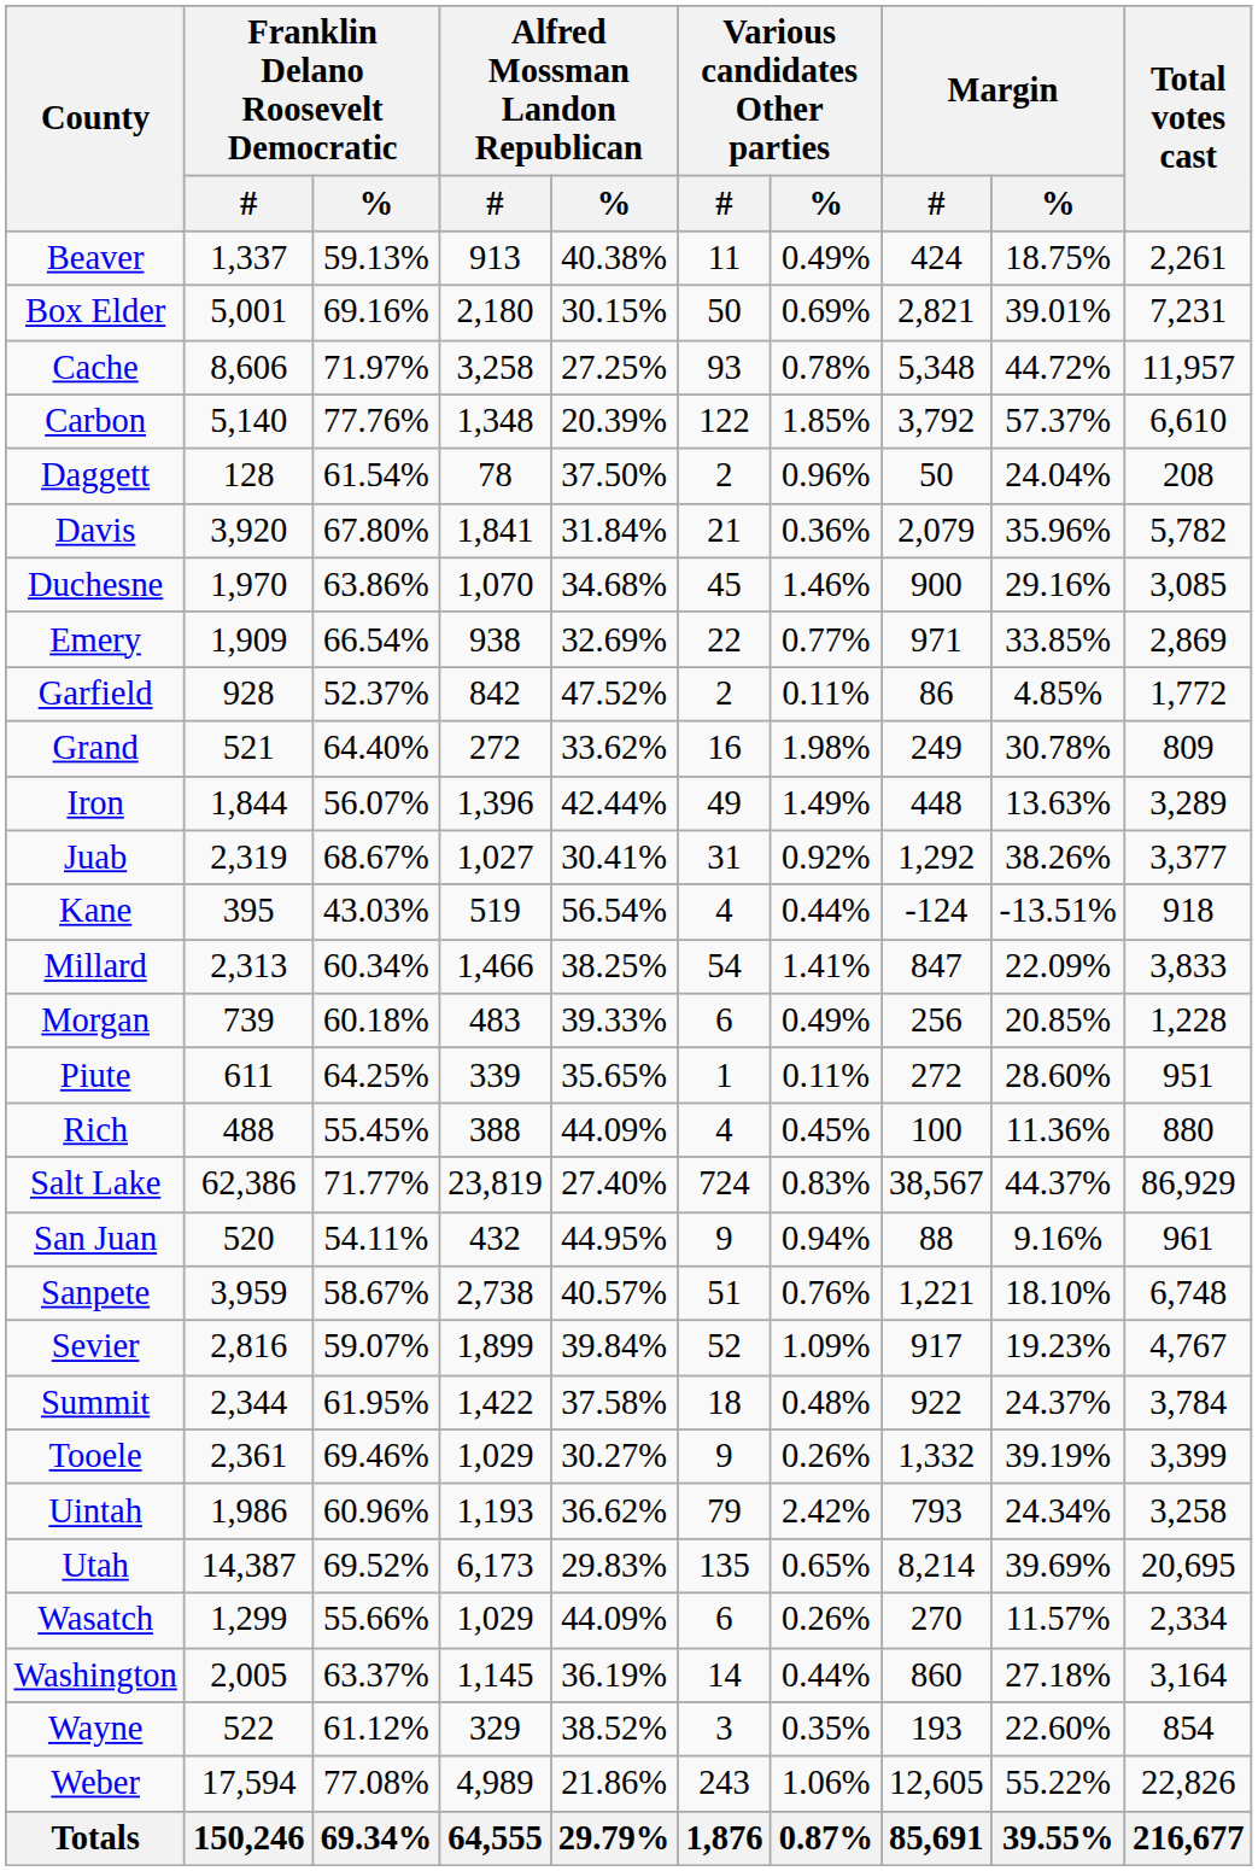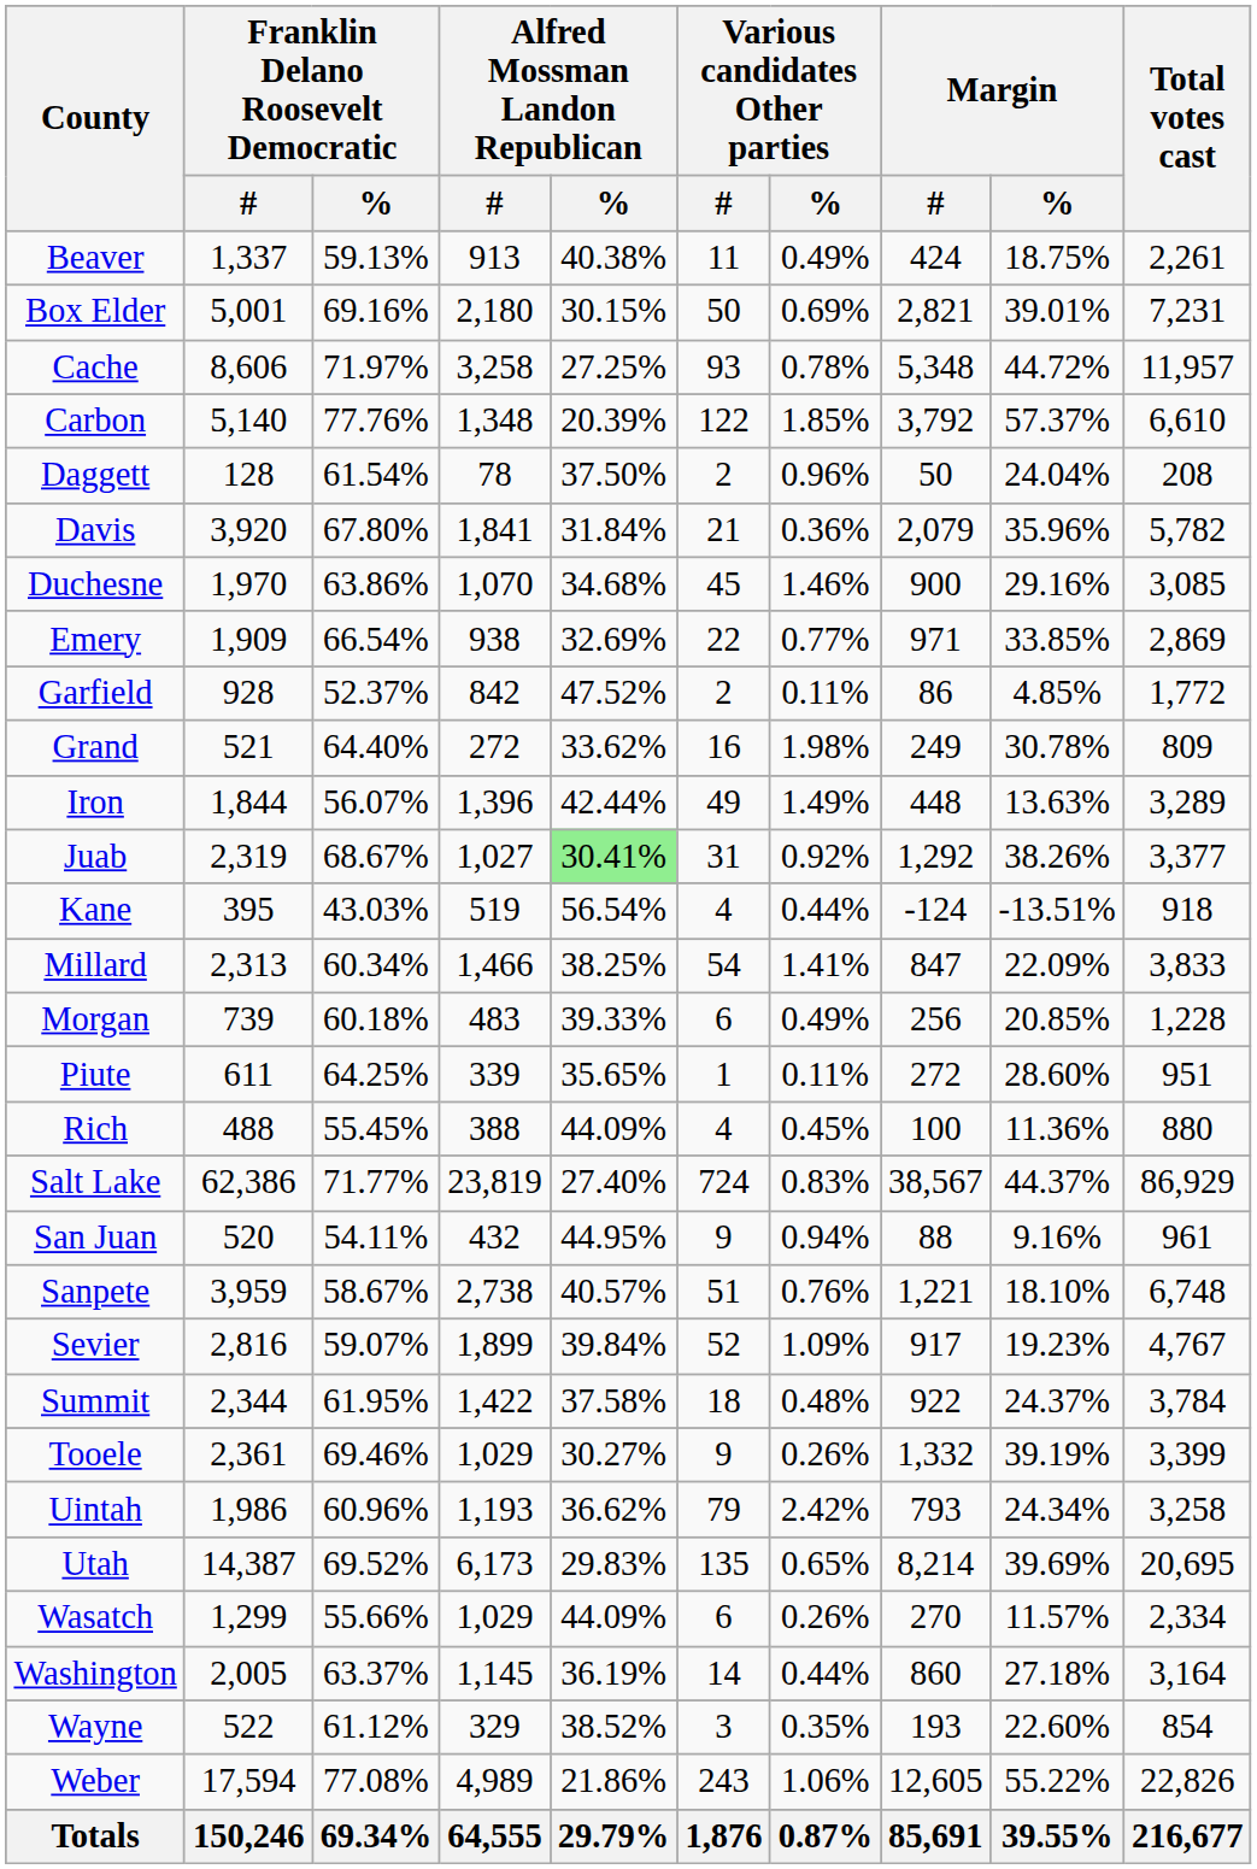Juab | Alfred Mossman Landon Republican / %: no background -> lightgreen background
